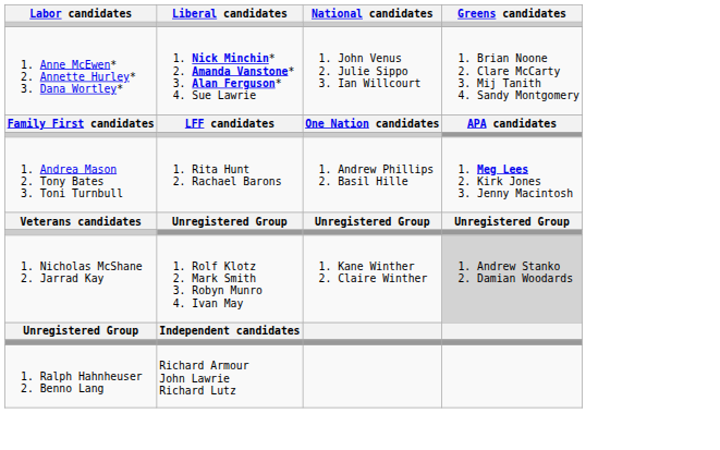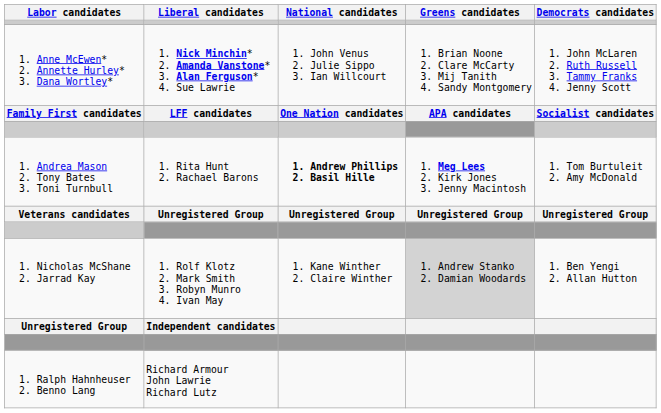+ column: Democrats candidates | John McLaren Ruth Russell Tammy Franks Jenny Scott | Socialist candidates | Tom Burtuleit Amy McDonald | Unregistered Group | Ben Yengi Allan Hutton
Andrea Mason Tony Bates Toni Turnbull | National candidates: normal -> bold
